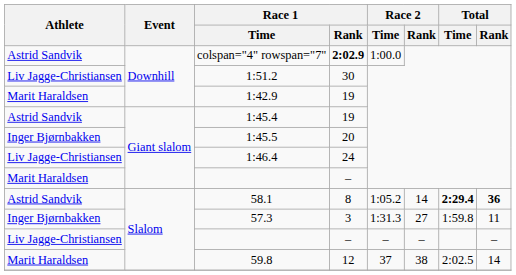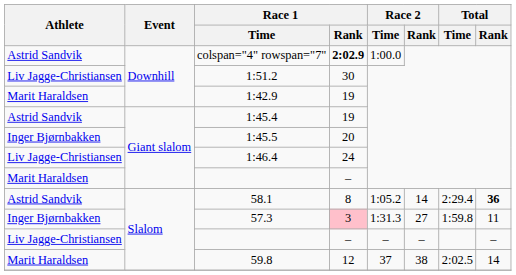58.1 | Total / Time: bold -> normal
57.3 | Race 1 / Rank: no background -> pink background
